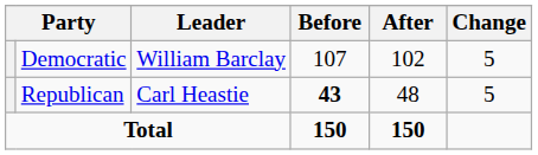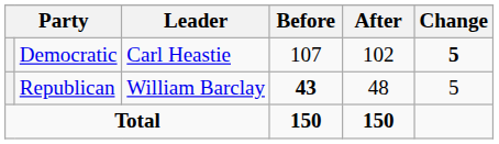Democratic | Leader: William Barclay -> Carl Heastie
Democratic | Change: normal -> bold
Republican | Leader: Carl Heastie -> William Barclay
